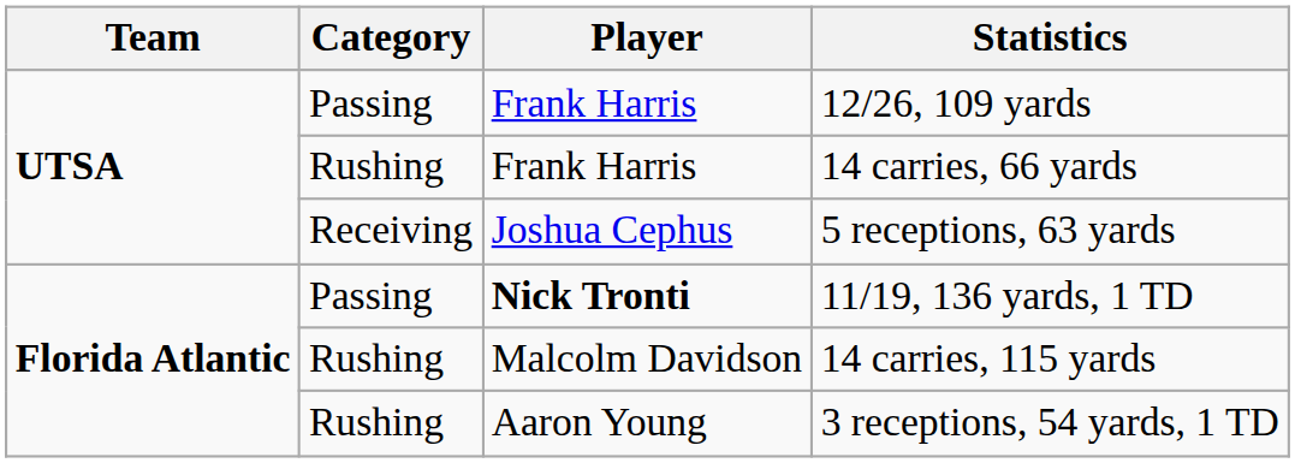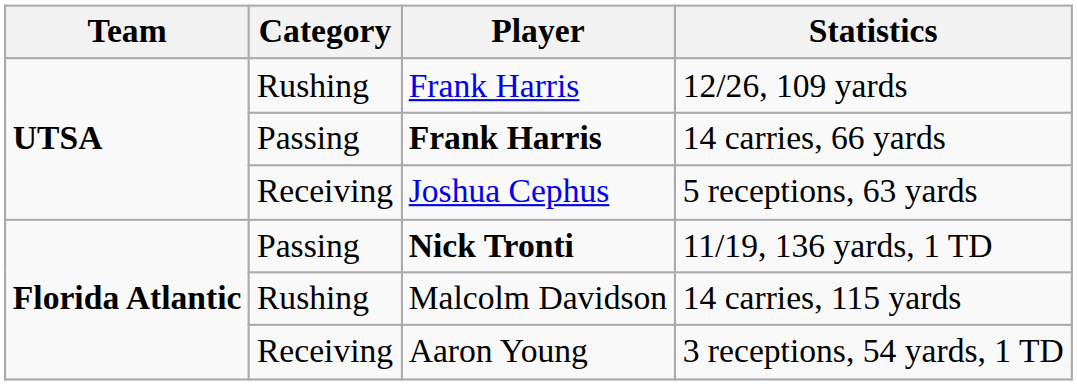12/26, 109 yards | Category: Passing -> Rushing
14 carries, 66 yards | Category: Rushing -> Passing
14 carries, 66 yards | Player: normal -> bold
3 receptions, 54 yards, 1 TD | Category: Rushing -> Receiving
